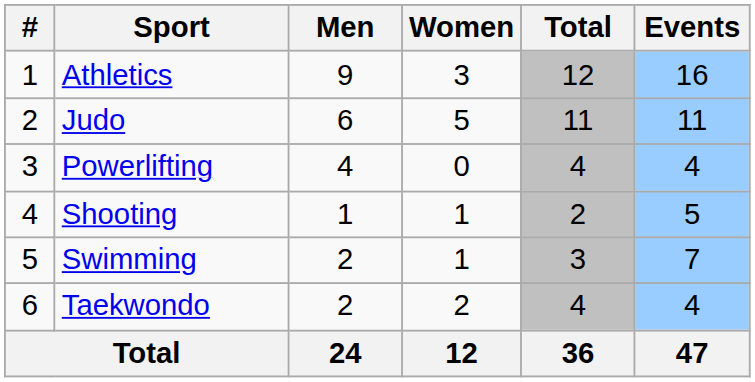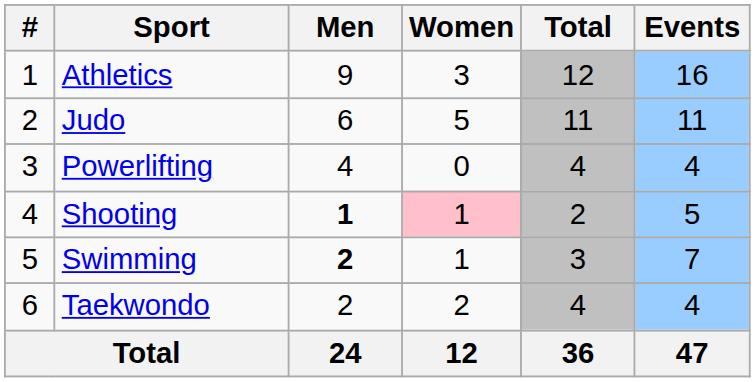Shooting | Men: normal -> bold
Shooting | Women: no background -> pink background
Swimming | Men: normal -> bold
